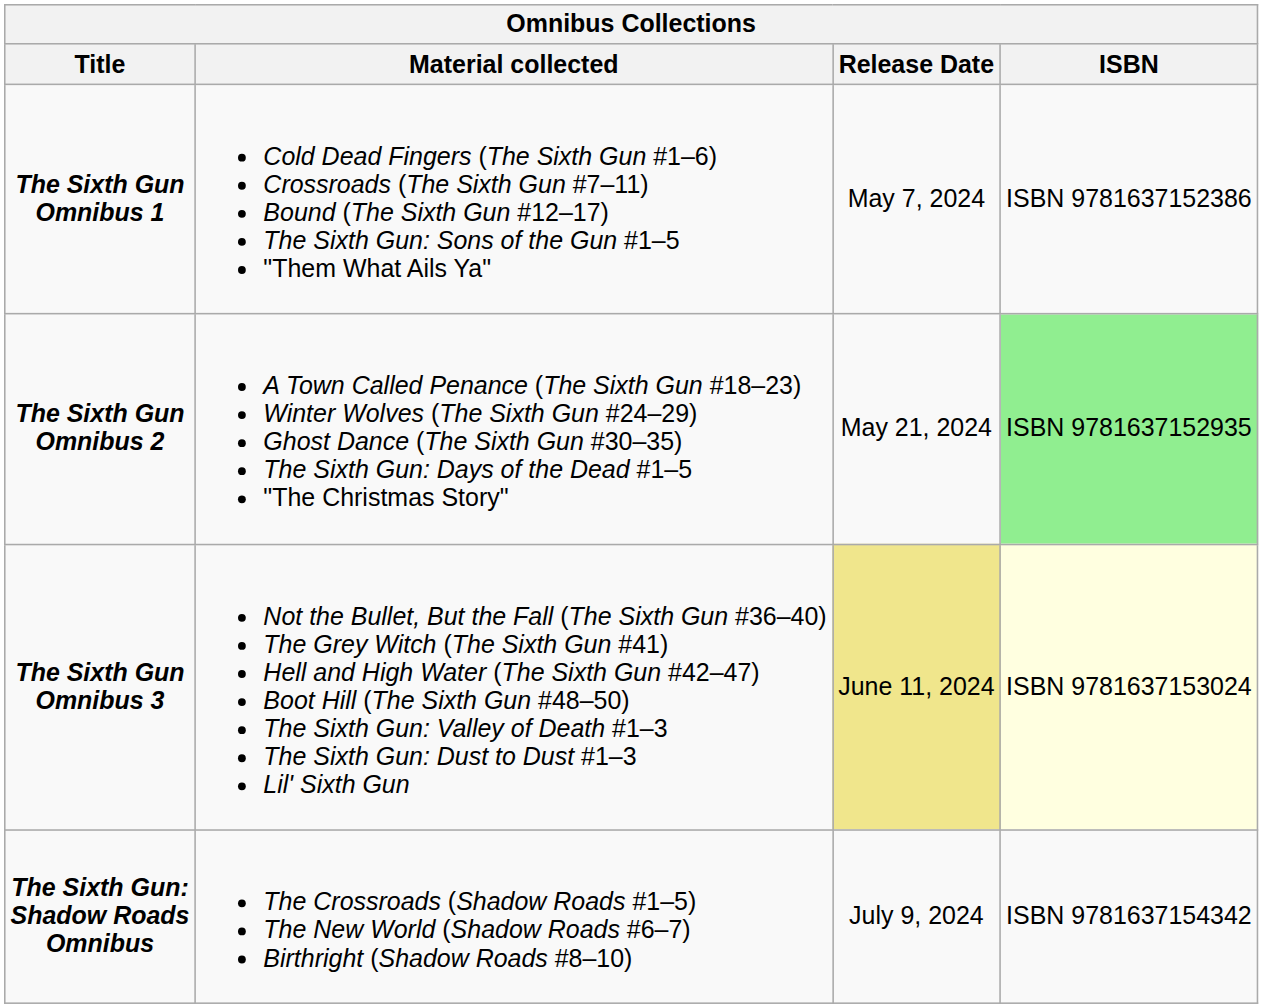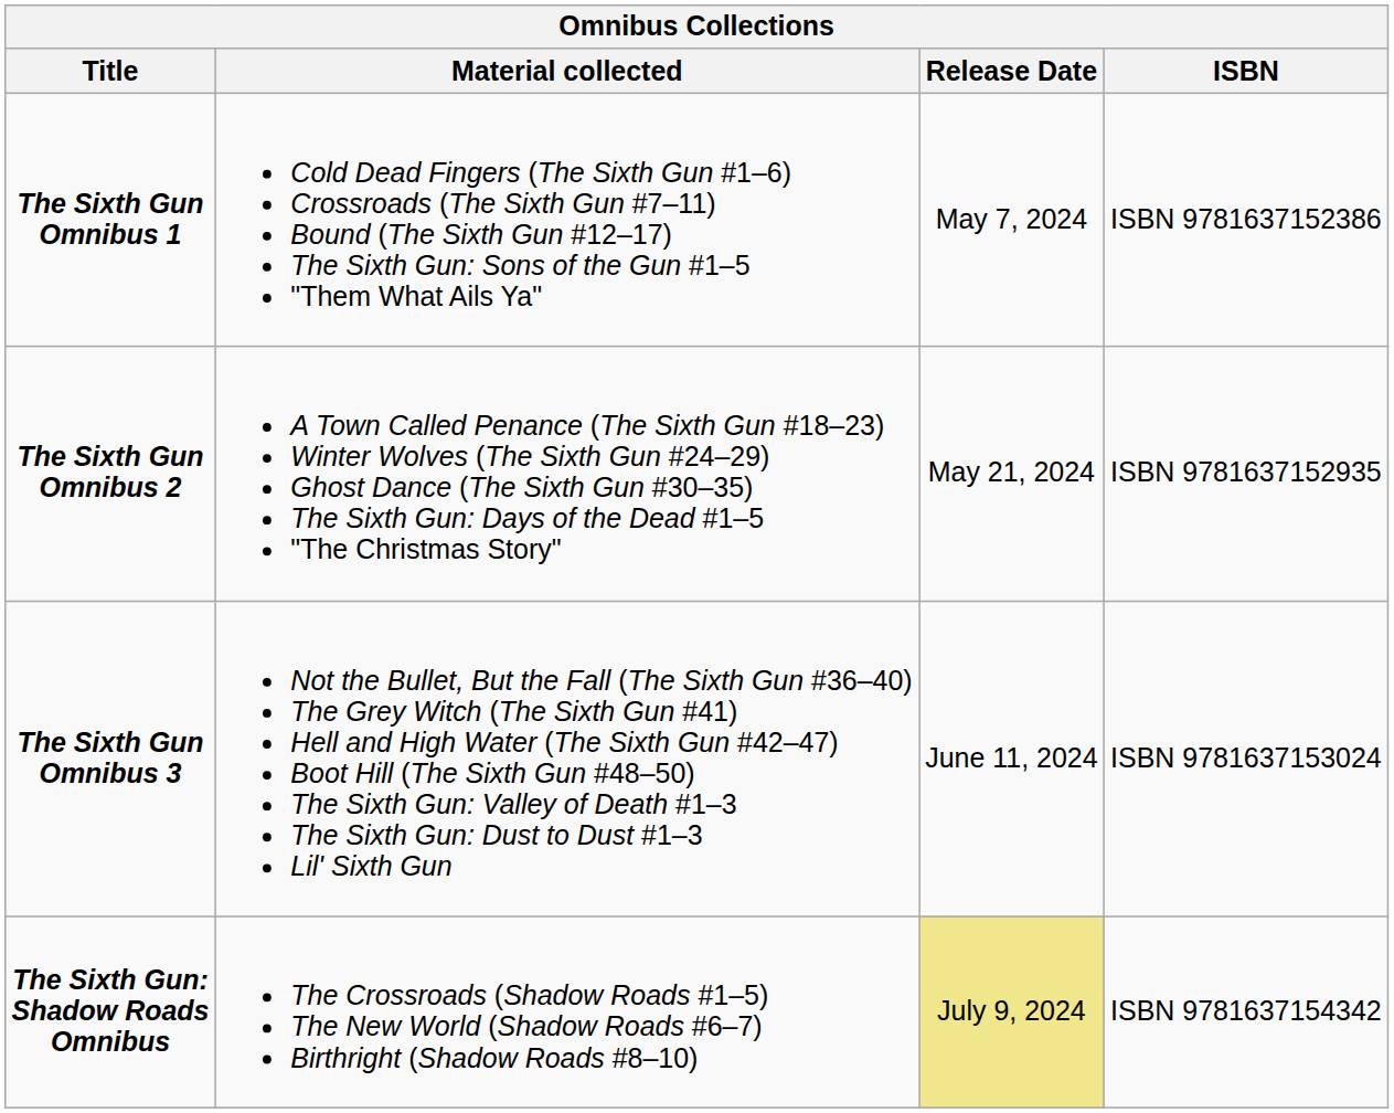The Sixth Gun Omnibus 2 | ISBN: lightgreen background -> no background
The Sixth Gun Omnibus 3 | Release Date: khaki background -> no background
The Sixth Gun Omnibus 3 | ISBN: lightyellow background -> no background
The Sixth Gun: Shadow Roads Omnibus | Release Date: no background -> khaki background
